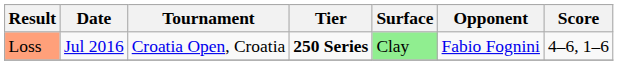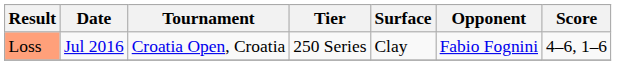Loss | Tier: bold -> normal
Loss | Surface: lightgreen background -> no background
